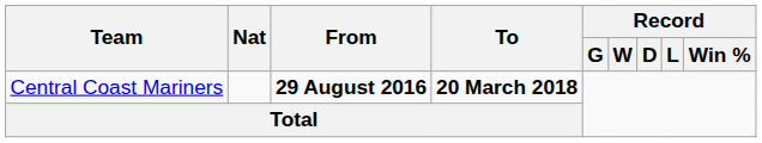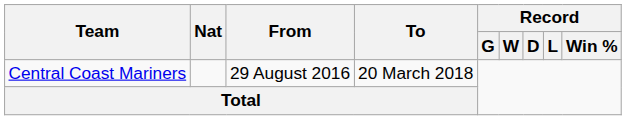Central Coast Mariners | From: bold -> normal
Central Coast Mariners | To: bold -> normal
